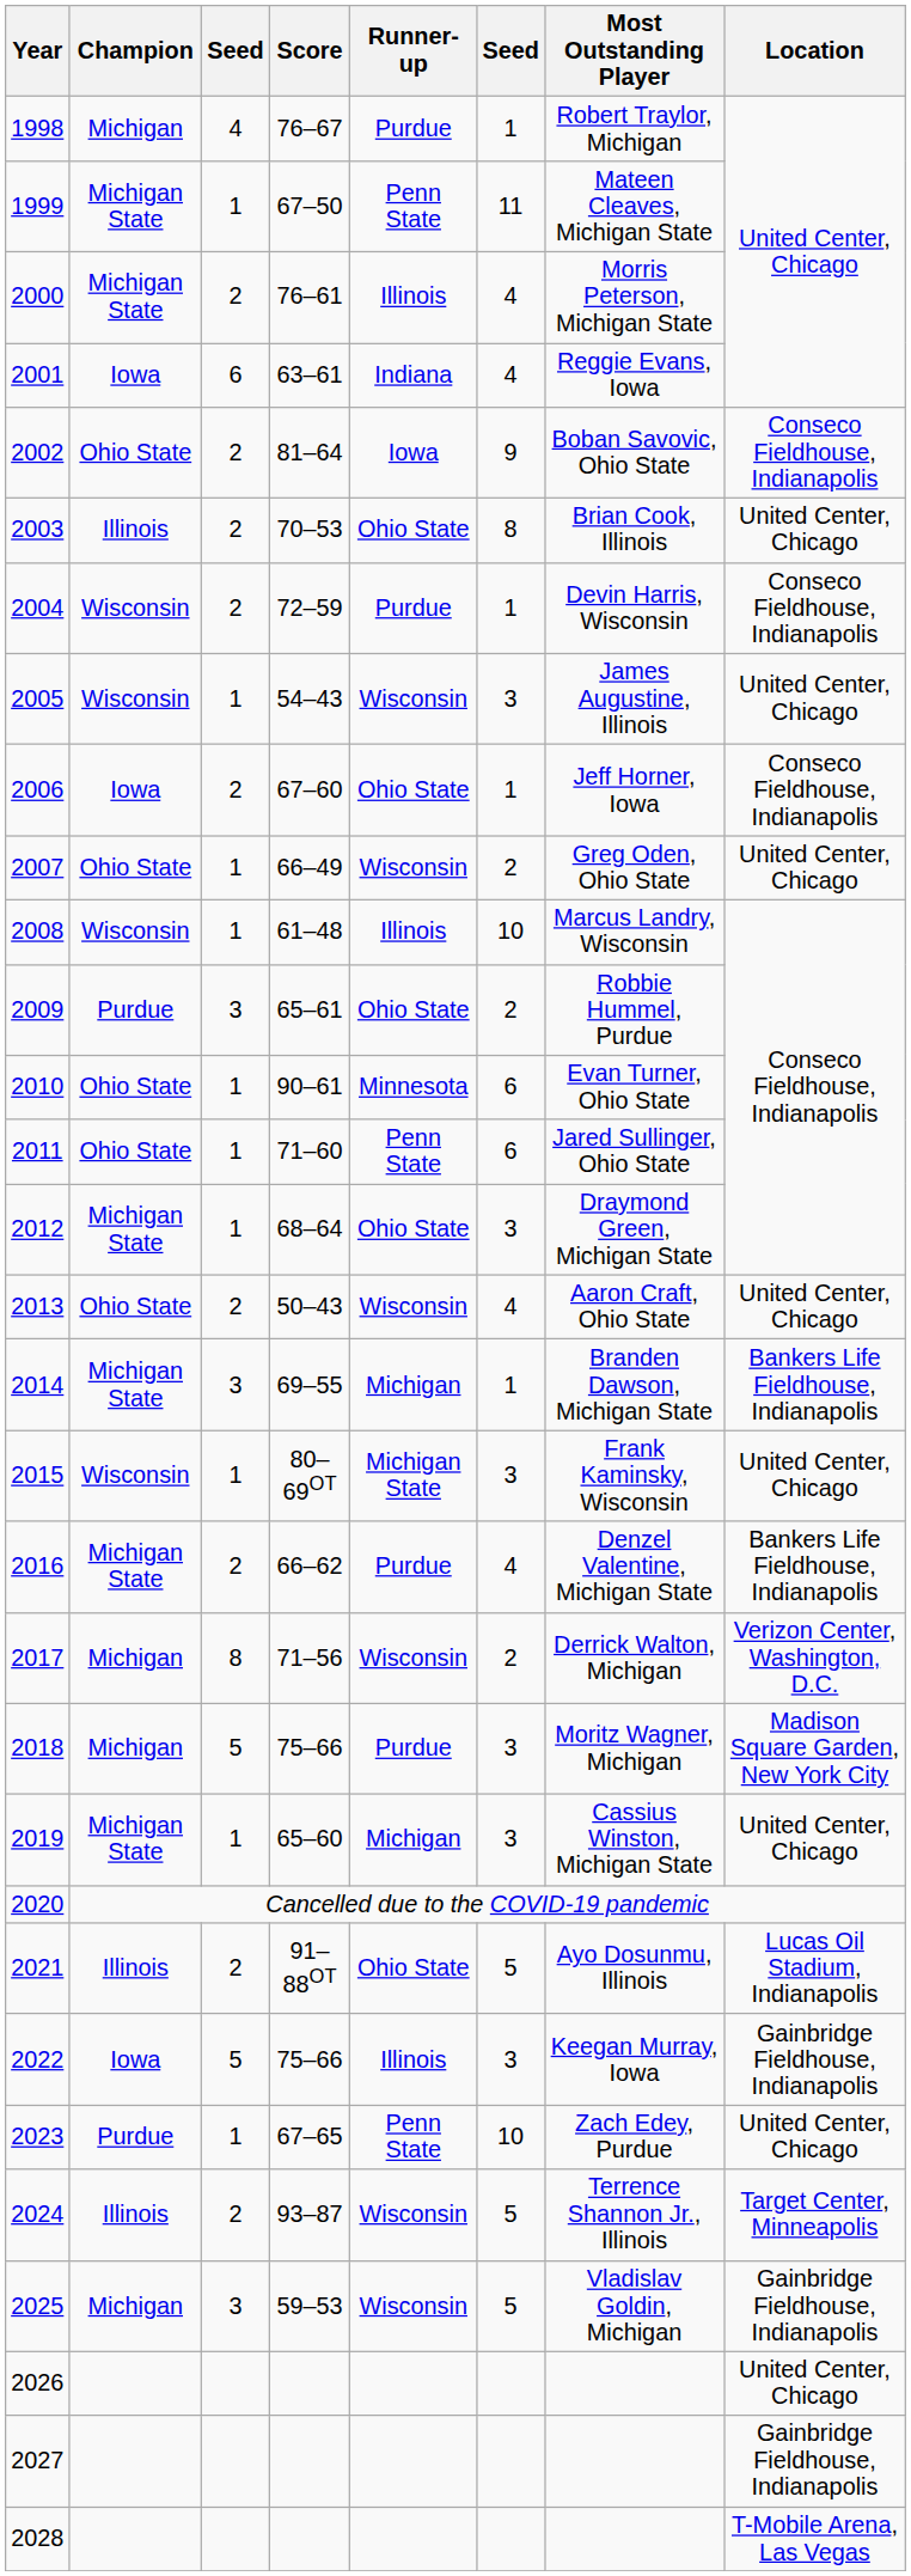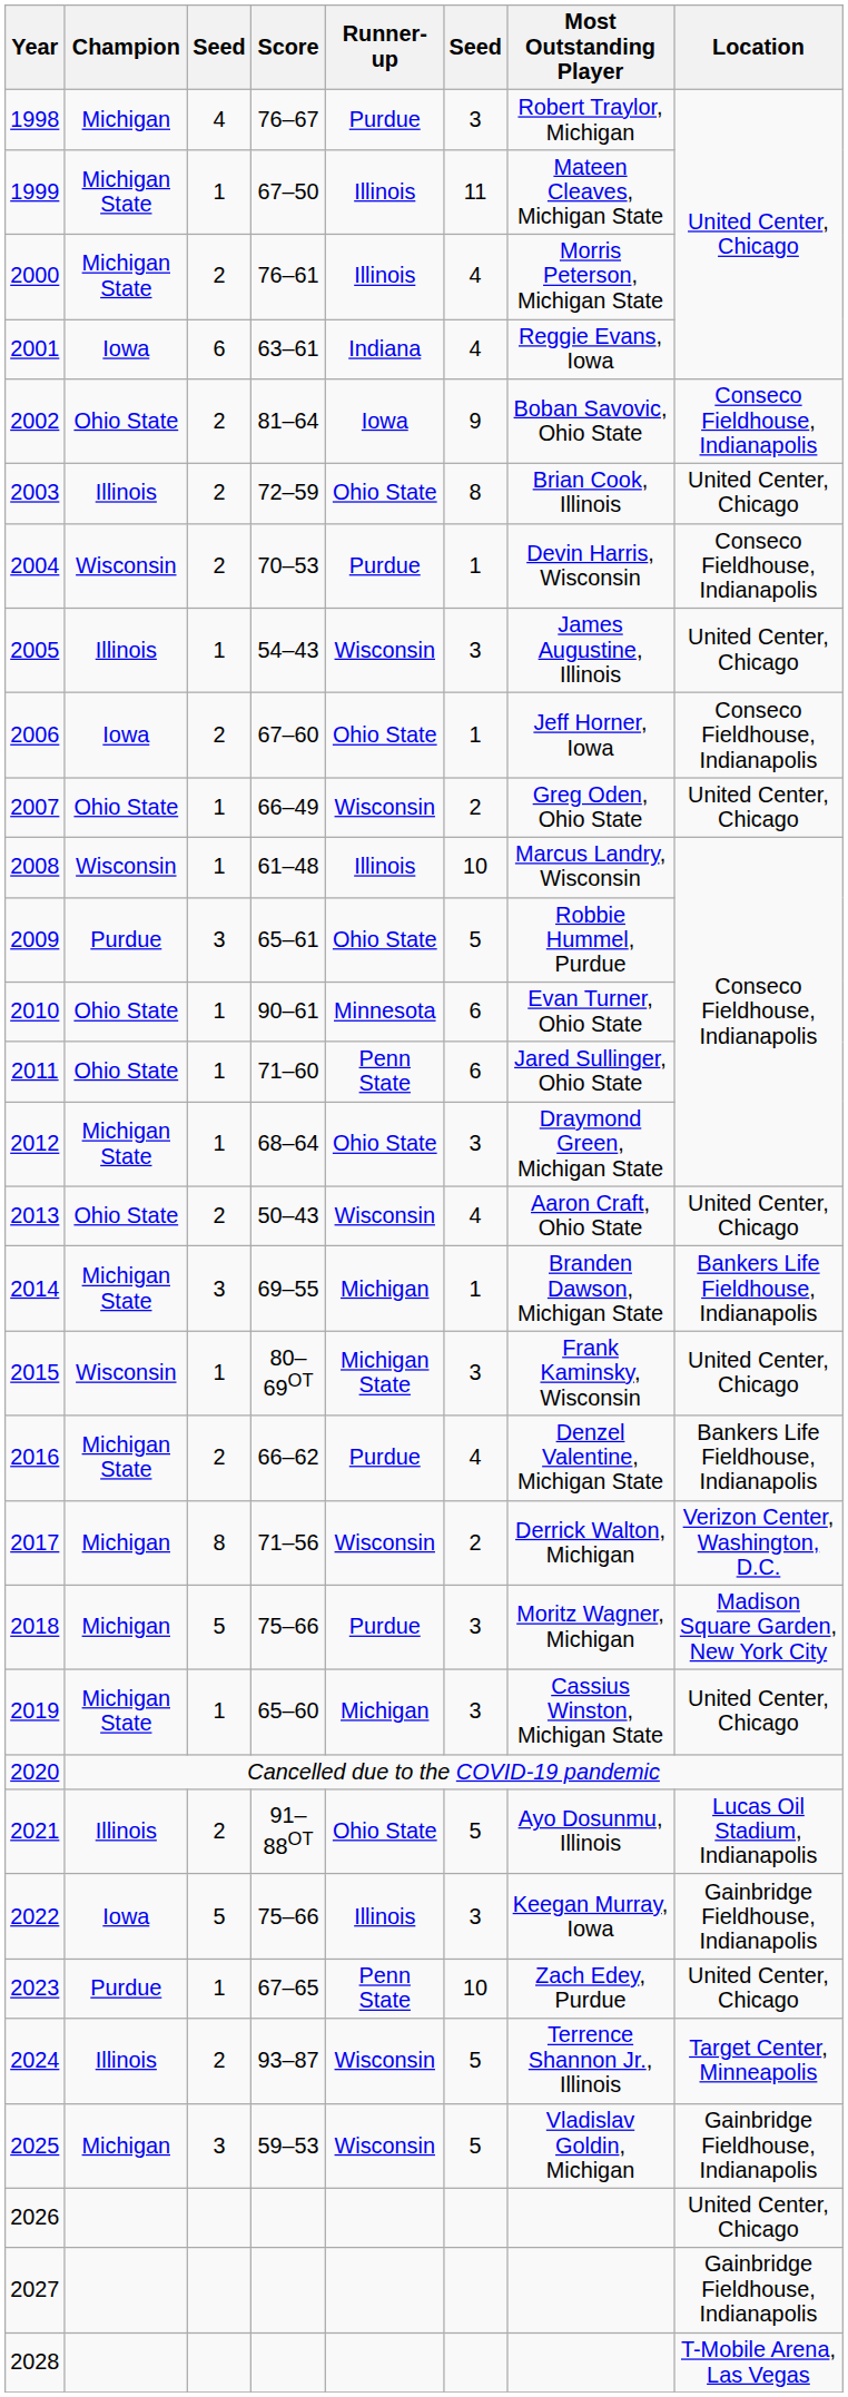1998 | column 6: 1 -> 3
1999 | Runner-up: Penn State -> Illinois
2003 | Score: 70–53 -> 72–59
2004 | Score: 72–59 -> 70–53
2005 | Champion: Wisconsin -> Illinois
2009 | column 6: 2 -> 5
